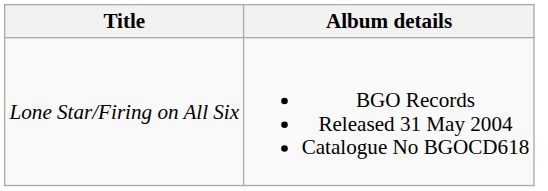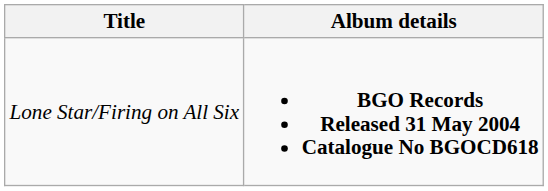row 2 | Album details: normal -> bold
